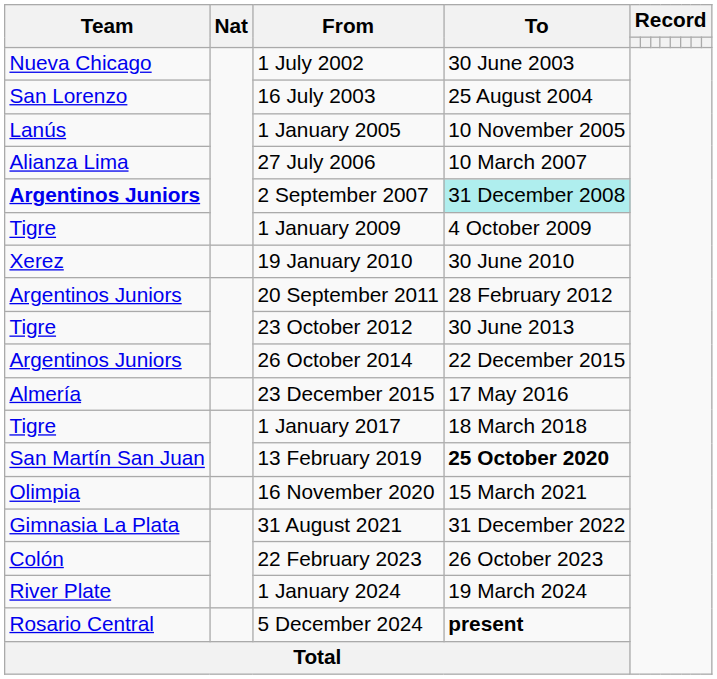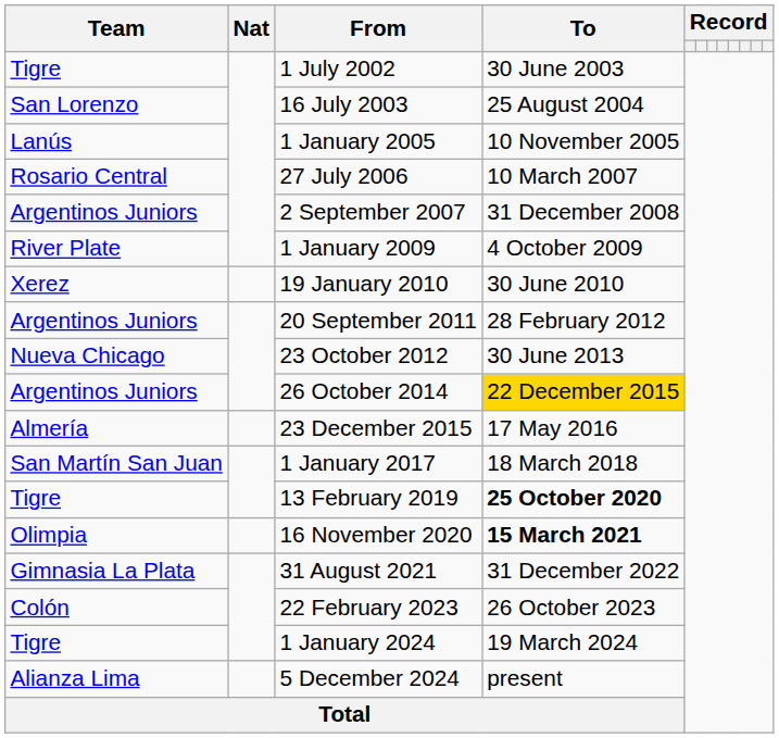1 July 2002 | Team: Nueva Chicago -> Tigre
27 July 2006 | Team: Alianza Lima -> Rosario Central
2 September 2007 | Team: bold -> normal
2 September 2007 | To: paleturquoise background -> no background
1 January 2009 | Team: Tigre -> River Plate
23 October 2012 | Team: Tigre -> Nueva Chicago
26 October 2014 | To: no background -> gold background
1 January 2017 | Team: Tigre -> San Martín San Juan
13 February 2019 | Team: San Martín San Juan -> Tigre
16 November 2020 | To: normal -> bold
1 January 2024 | Team: River Plate -> Tigre
5 December 2024 | Team: Rosario Central -> Alianza Lima
5 December 2024 | To: bold -> normal
